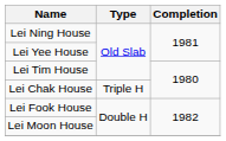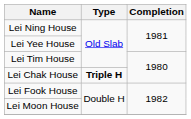Lei Chak House | Type: normal -> bold
